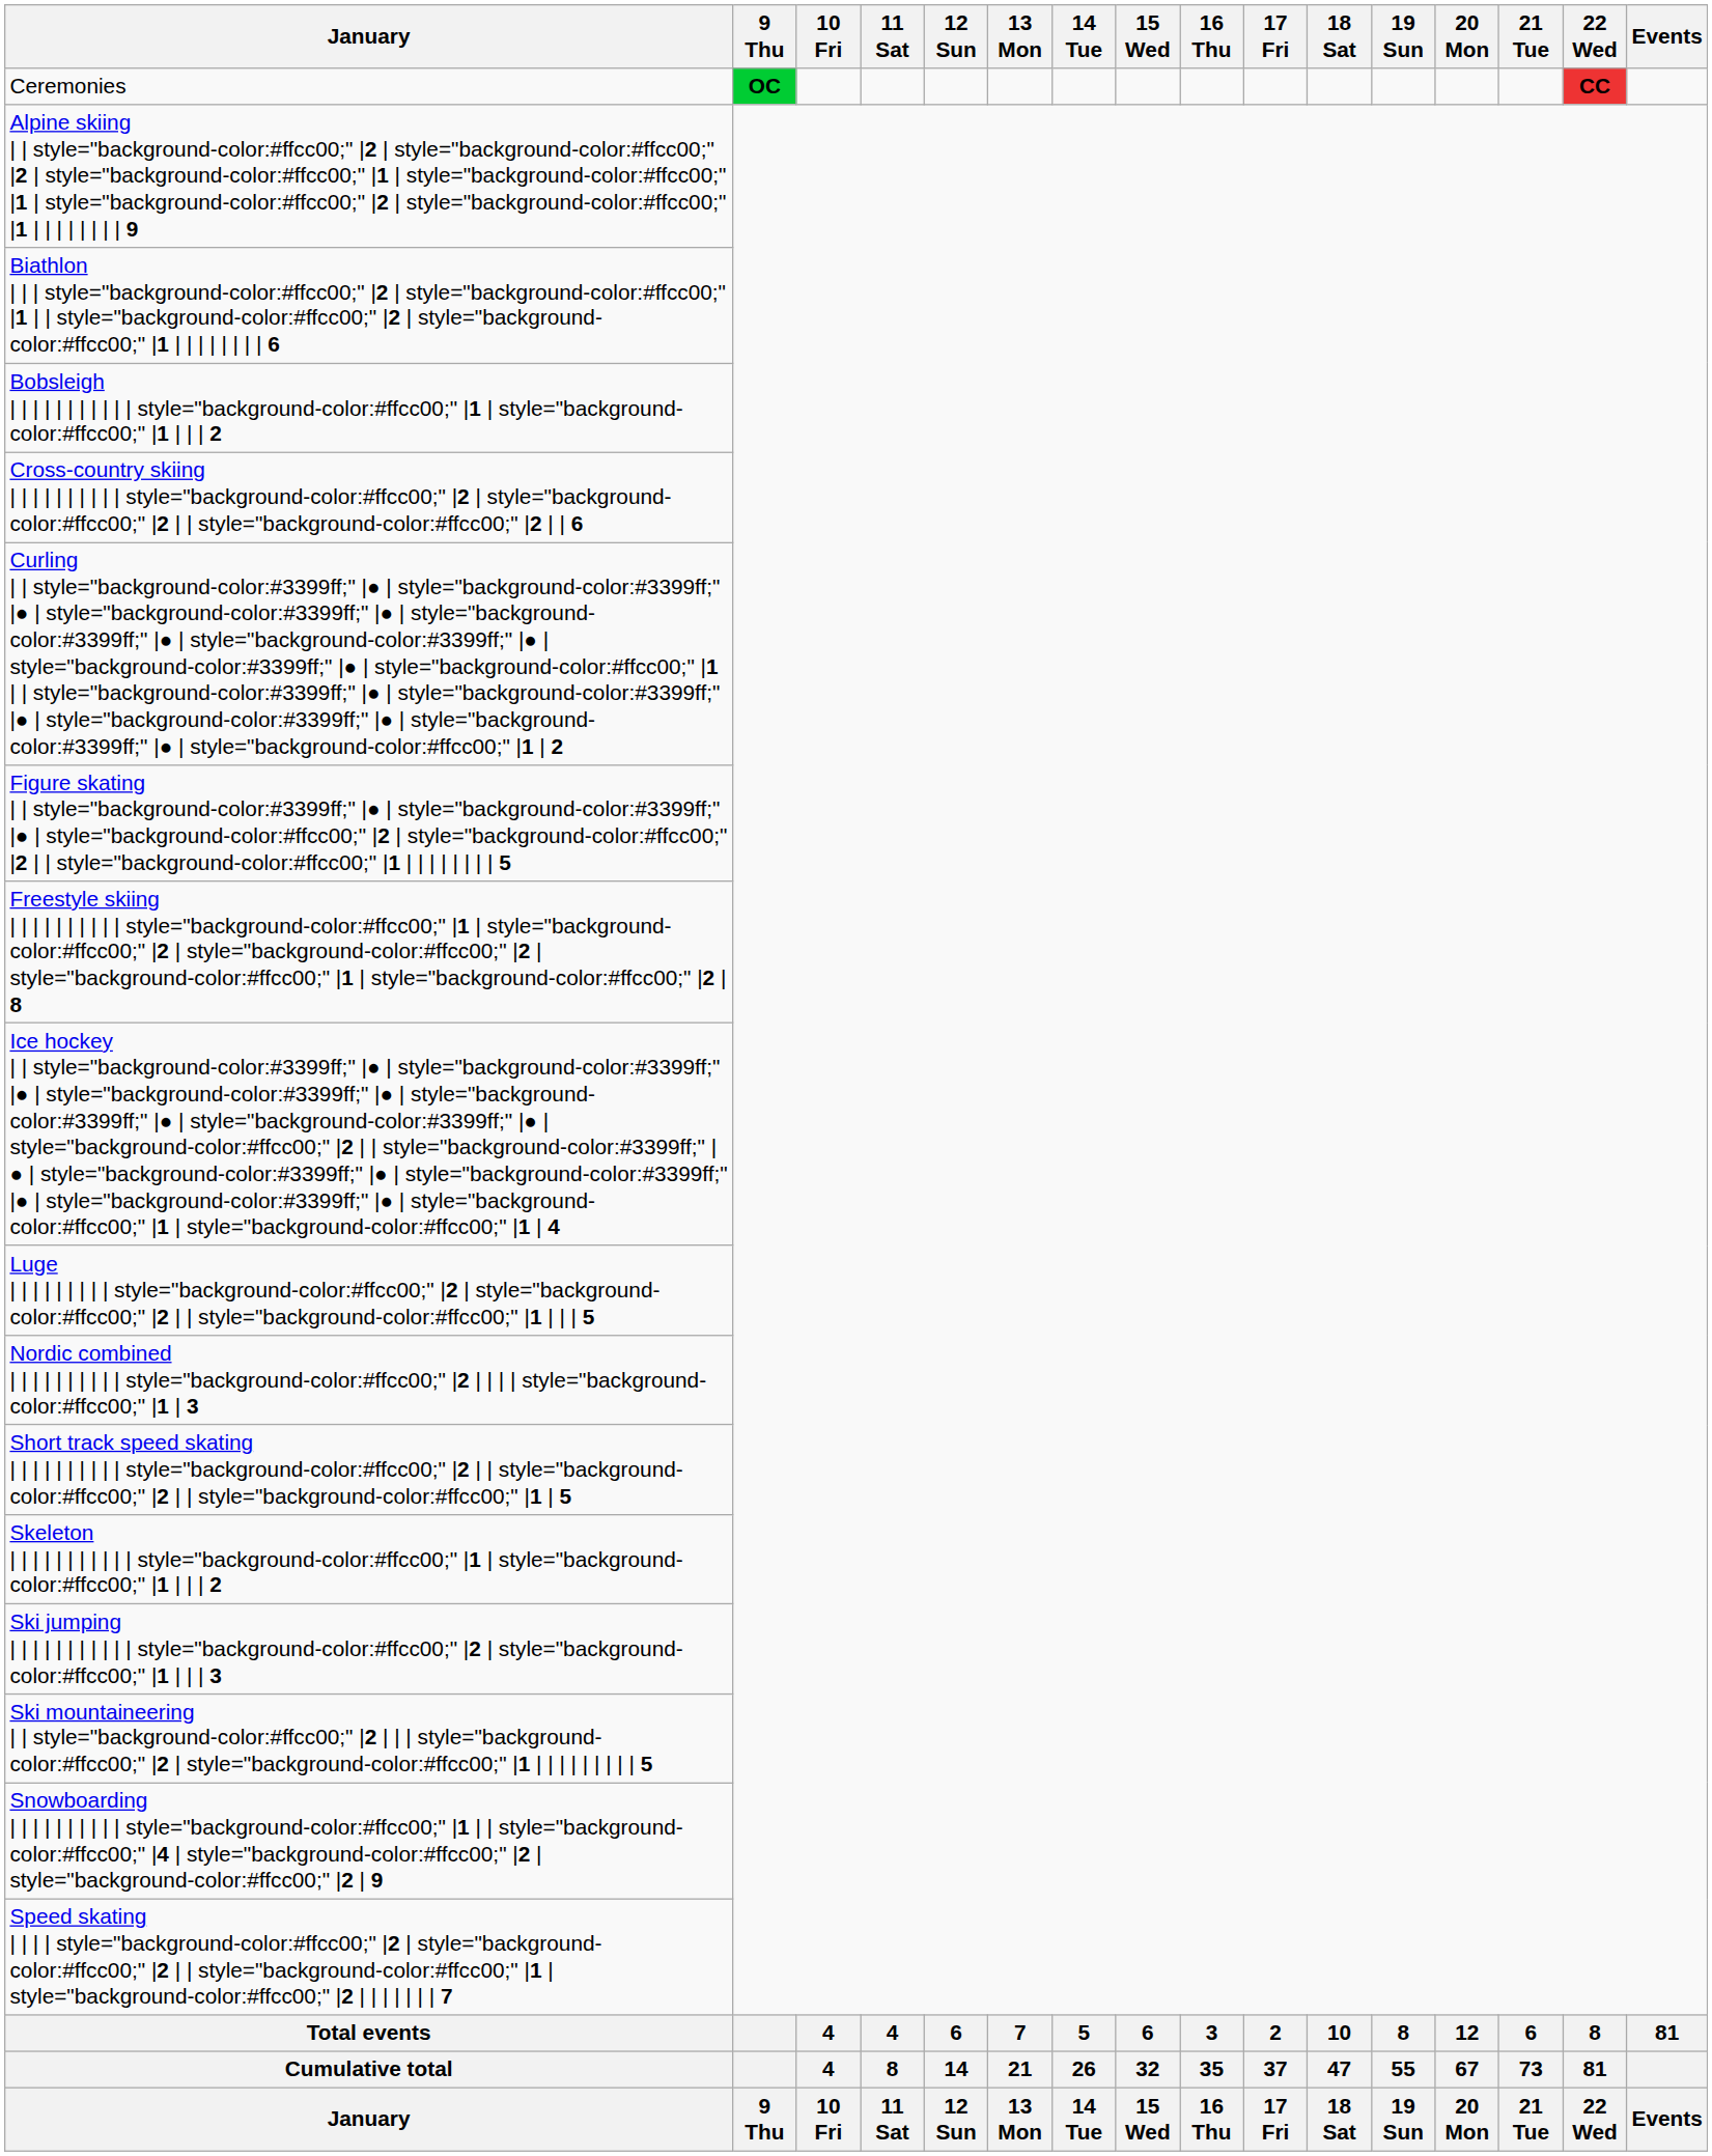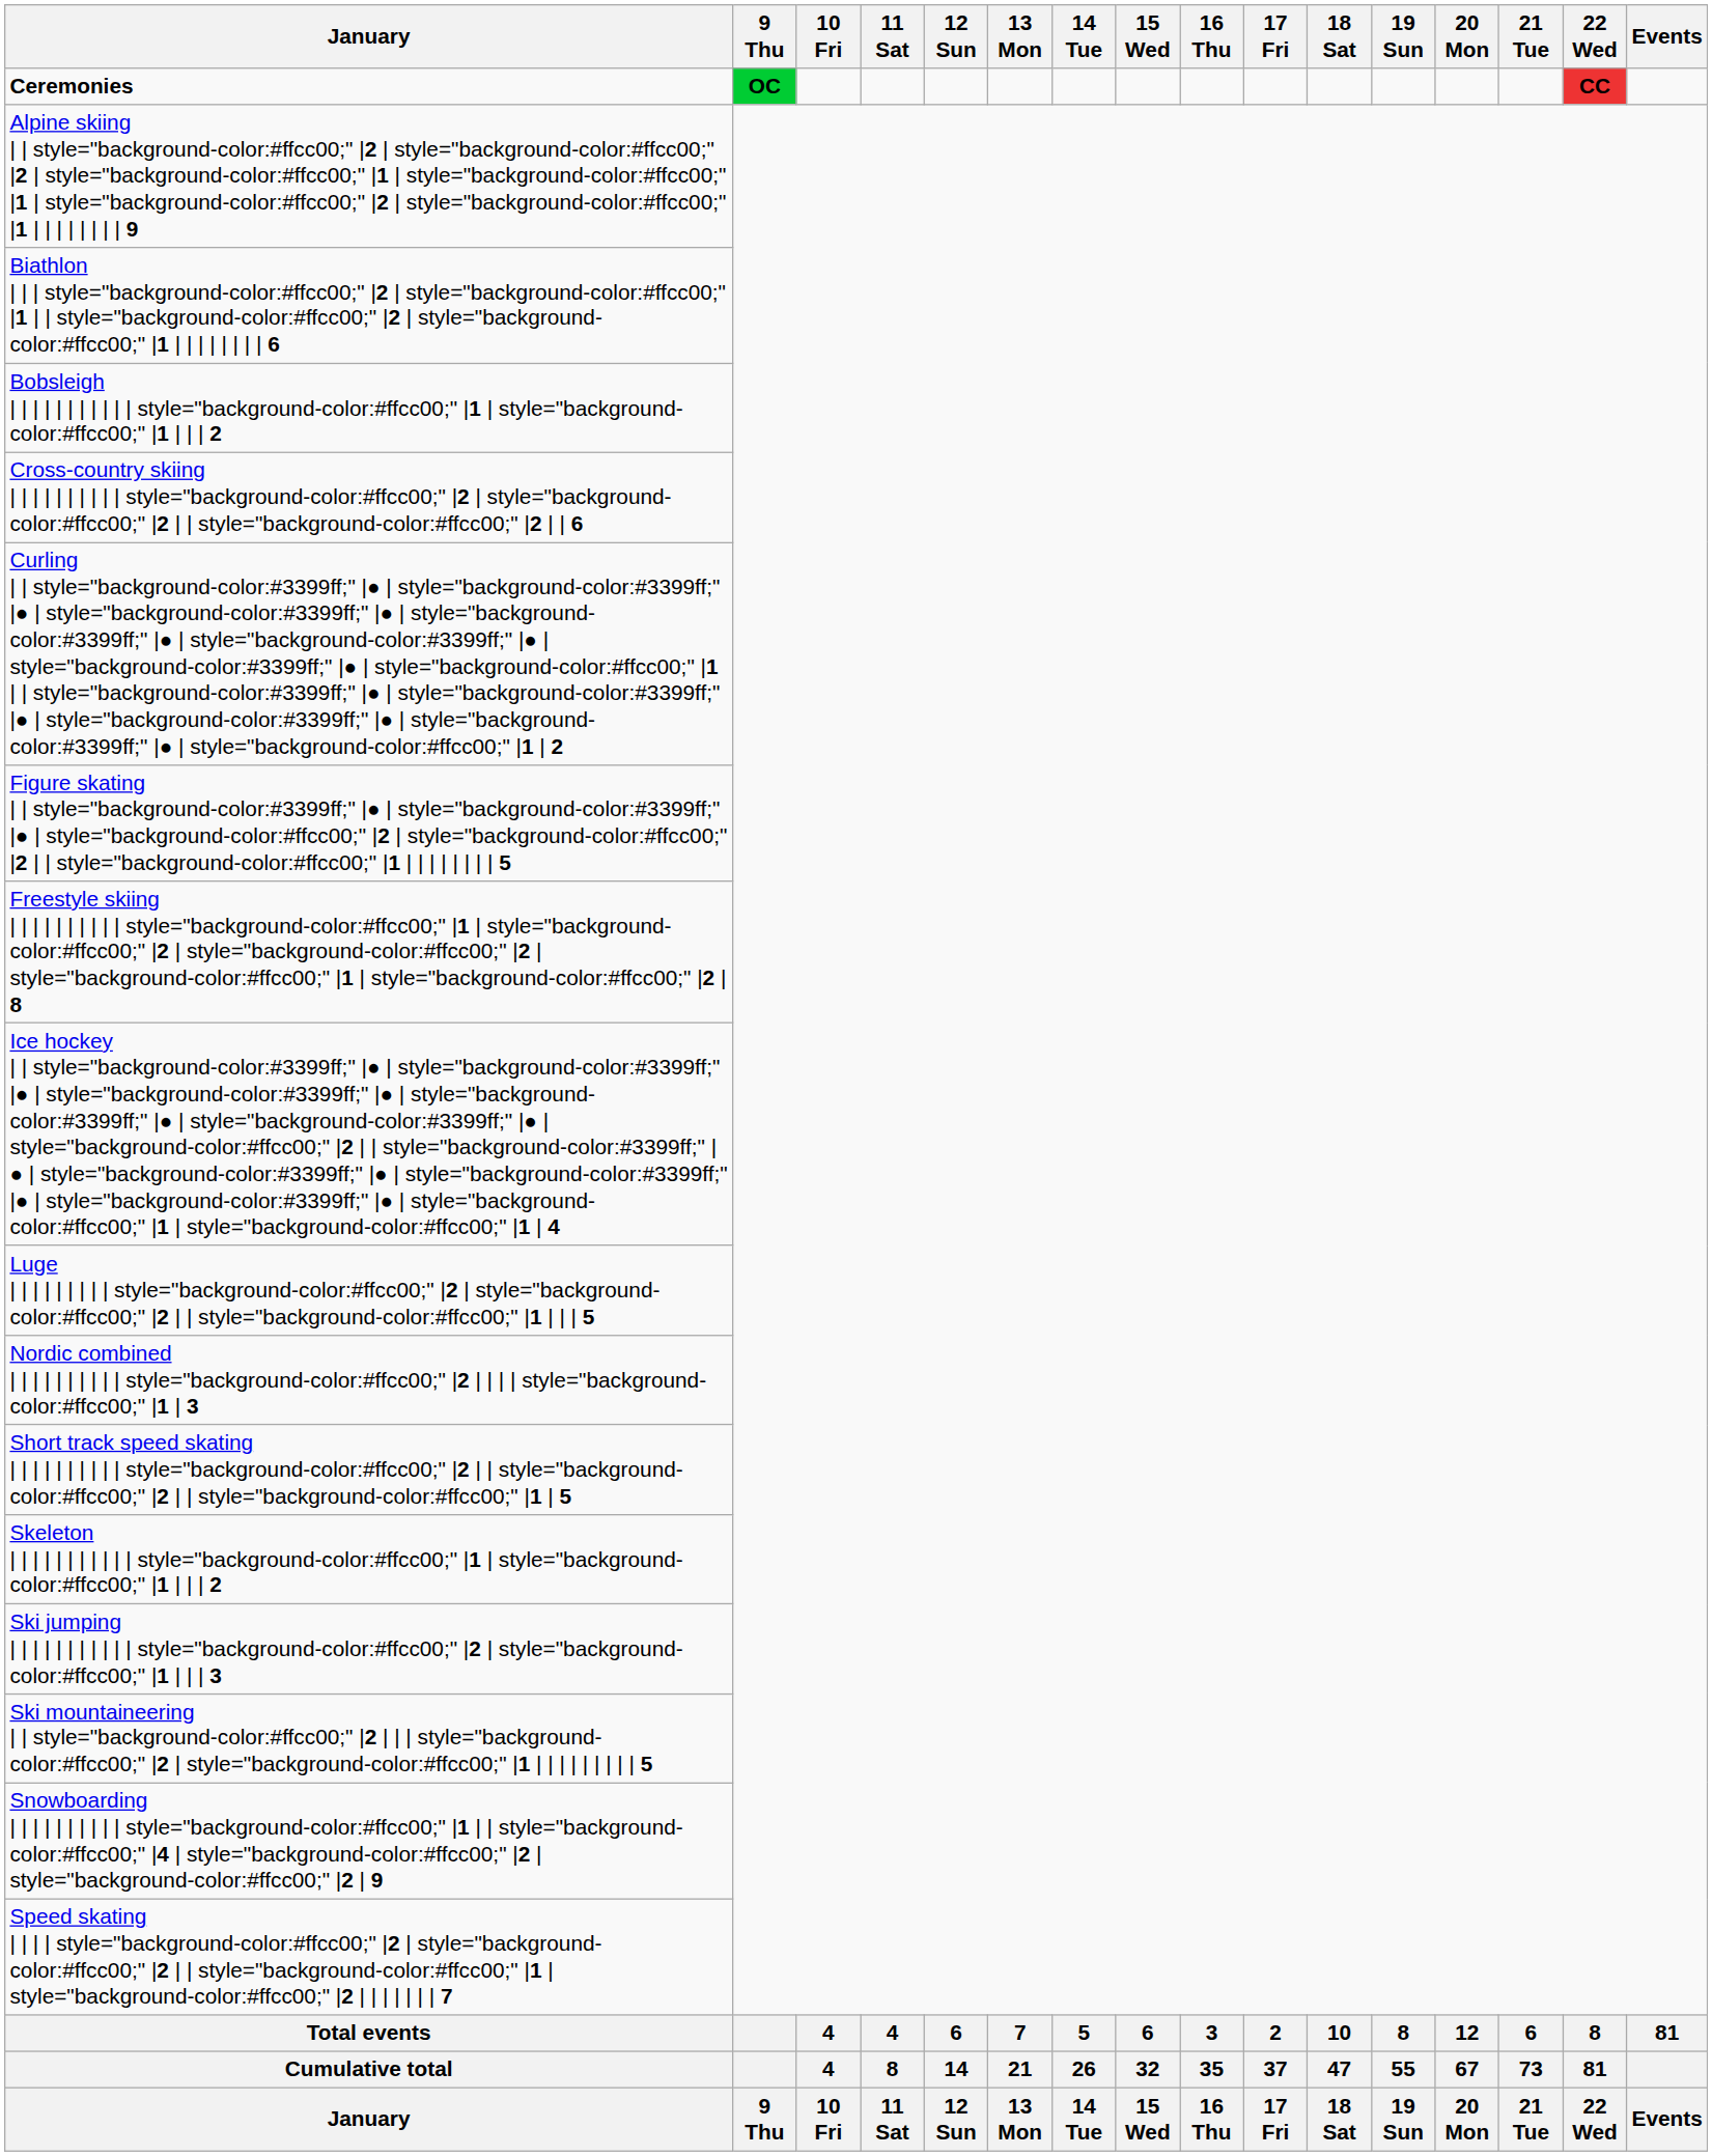Ceremonies | January: normal -> bold
